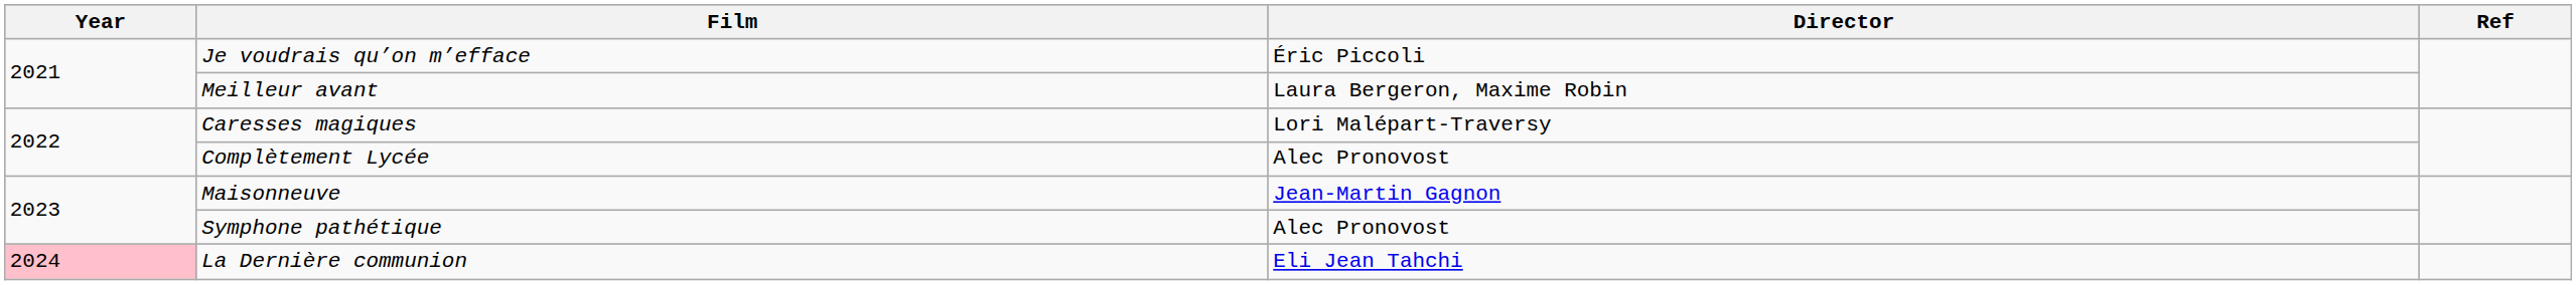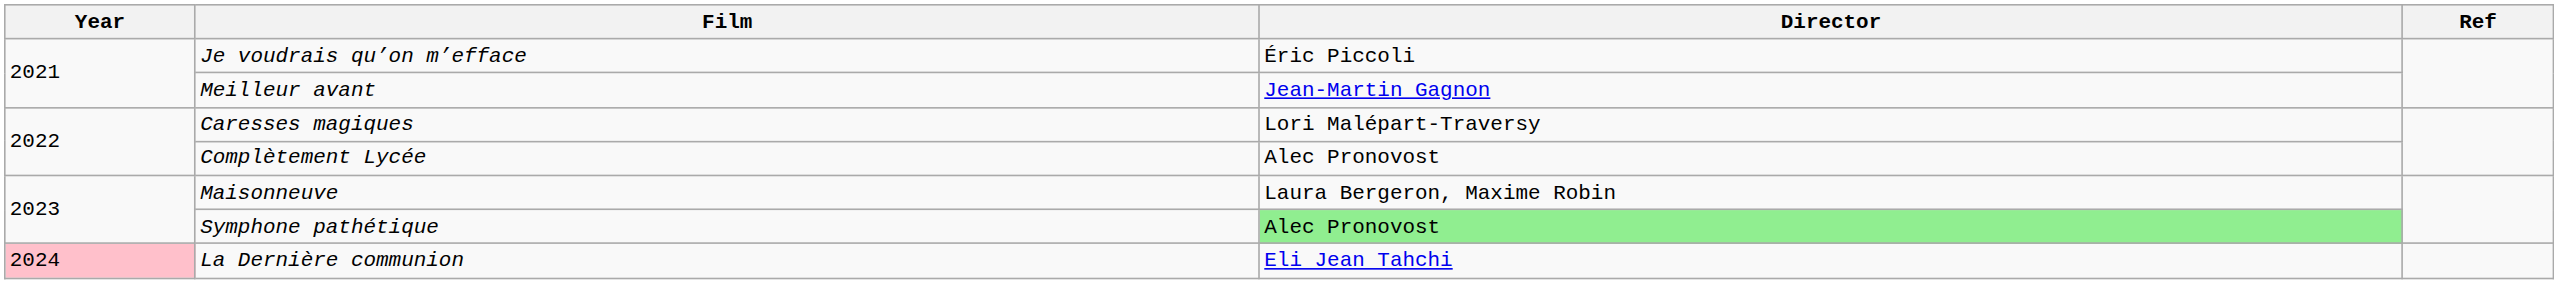Meilleur avant | Director: Laura Bergeron, Maxime Robin -> Jean-Martin Gagnon
Maisonneuve | Director: Jean-Martin Gagnon -> Laura Bergeron, Maxime Robin
Symphone pathétique | Director: no background -> lightgreen background
